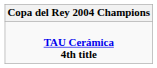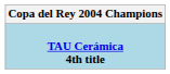row 2 | column 1: no background -> lightblue background
